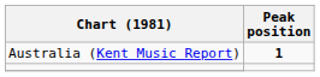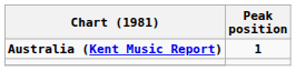row 2 | Chart (1981): normal -> bold
